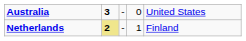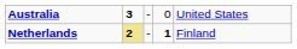Netherlands | column 4: normal -> bold
